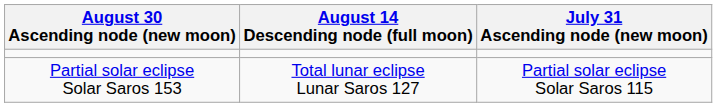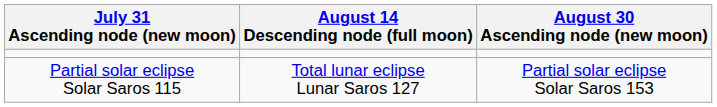columns swapped: July 31 Ascending node (new moon) <-> August 30 Ascending node (new moon)
